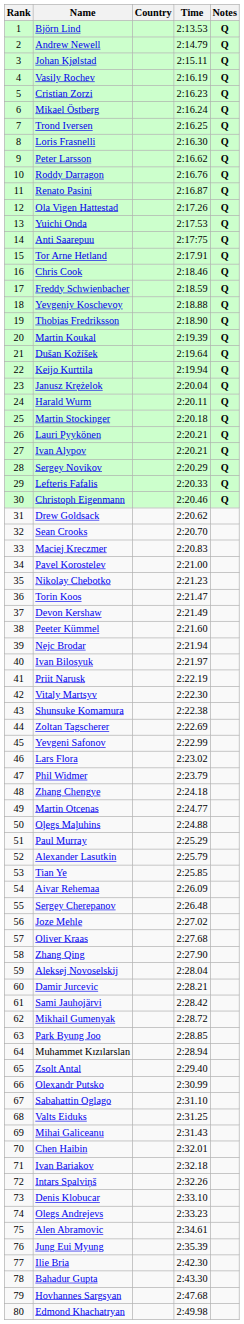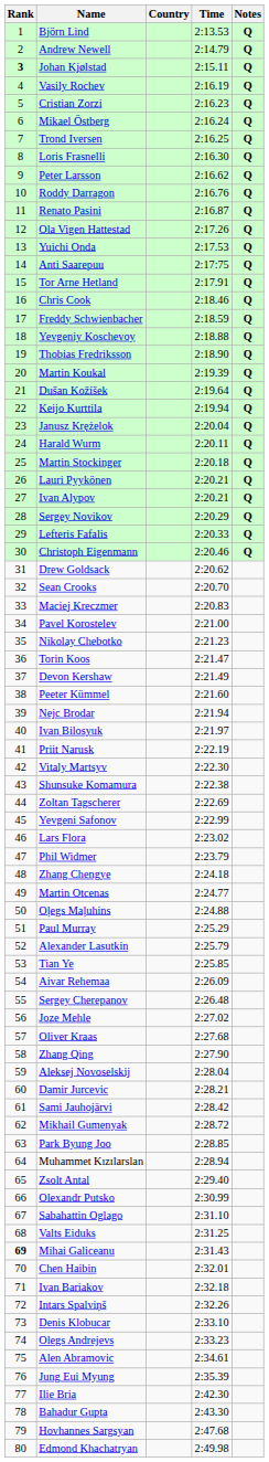Johan Kjølstad | Rank: normal -> bold
Mihai Galiceanu | Rank: normal -> bold
